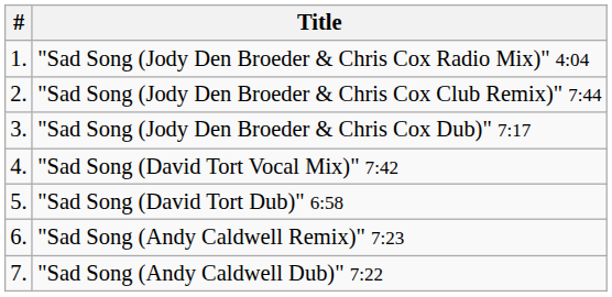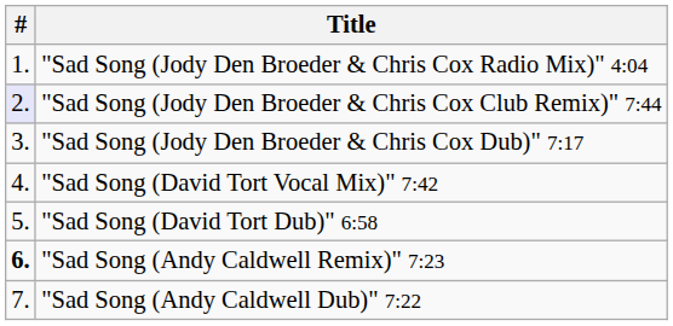"Sad Song (Jody Den Broeder & Chris Cox Club Remix)" 7:44 | #: no background -> lavender background
"Sad Song (Andy Caldwell Remix)" 7:23 | #: normal -> bold
